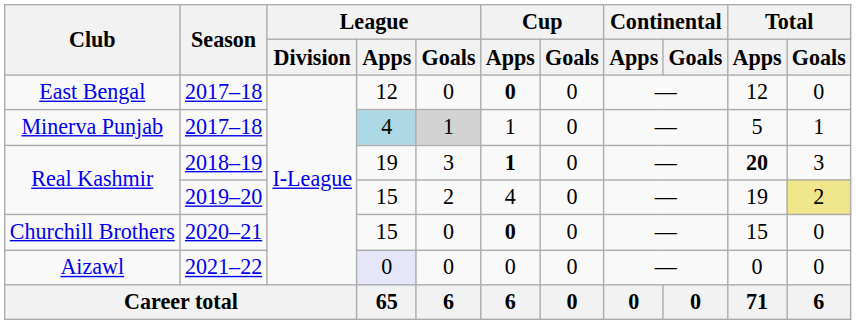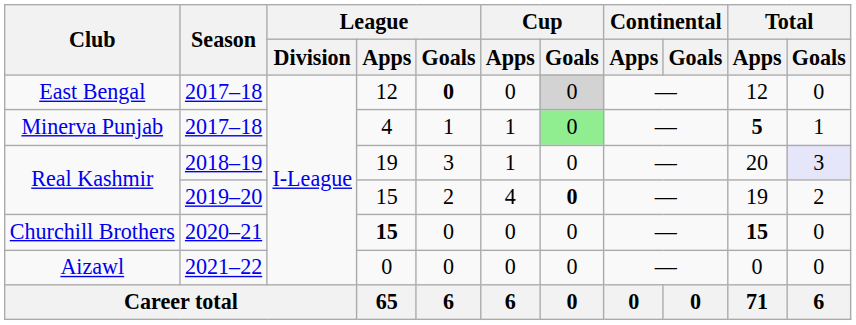East Bengal | League / Goals: normal -> bold
East Bengal | Cup / Apps: bold -> normal
East Bengal | Cup / Goals: no background -> lightgrey background
Minerva Punjab | League / Apps: lightblue background -> no background
Minerva Punjab | League / Goals: lightgrey background -> no background
Minerva Punjab | Cup / Goals: no background -> lightgreen background
Minerva Punjab | Total / Apps: normal -> bold
Real Kashmir / 2018–19 | Cup / Apps: bold -> normal
Real Kashmir / 2018–19 | Total / Apps: bold -> normal
Real Kashmir / 2018–19 | Total / Goals: no background -> lavender background
Real Kashmir / 2019–20 | Cup / Goals: normal -> bold
Real Kashmir / 2019–20 | Total / Goals: khaki background -> no background
Churchill Brothers | League / Apps: normal -> bold
Churchill Brothers | Cup / Apps: bold -> normal
Churchill Brothers | Total / Apps: normal -> bold
Aizawl | League / Apps: lavender background -> no background
